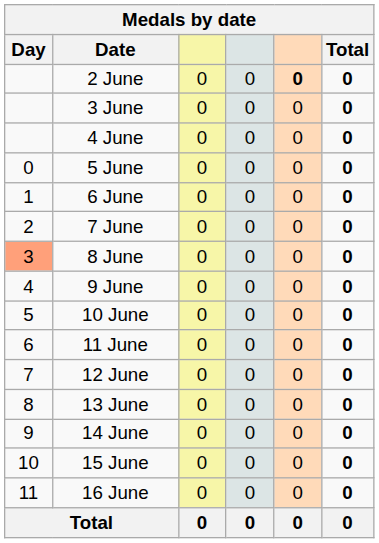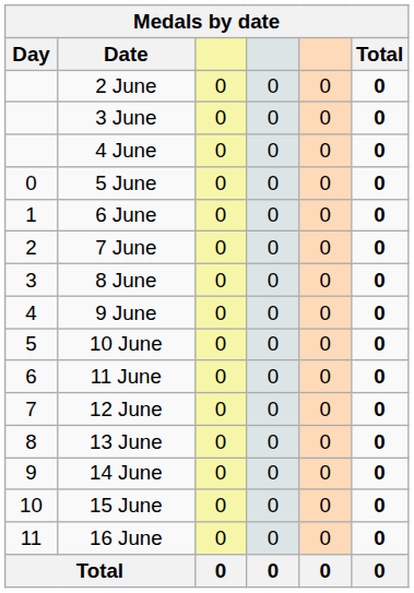2 June | column 5: bold -> normal
8 June | Day: lightsalmon background -> no background
